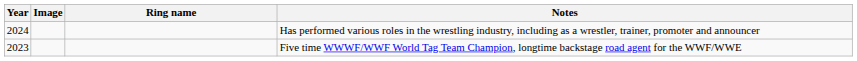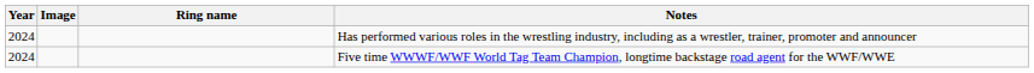row 3 | Year: 2023 -> 2024
